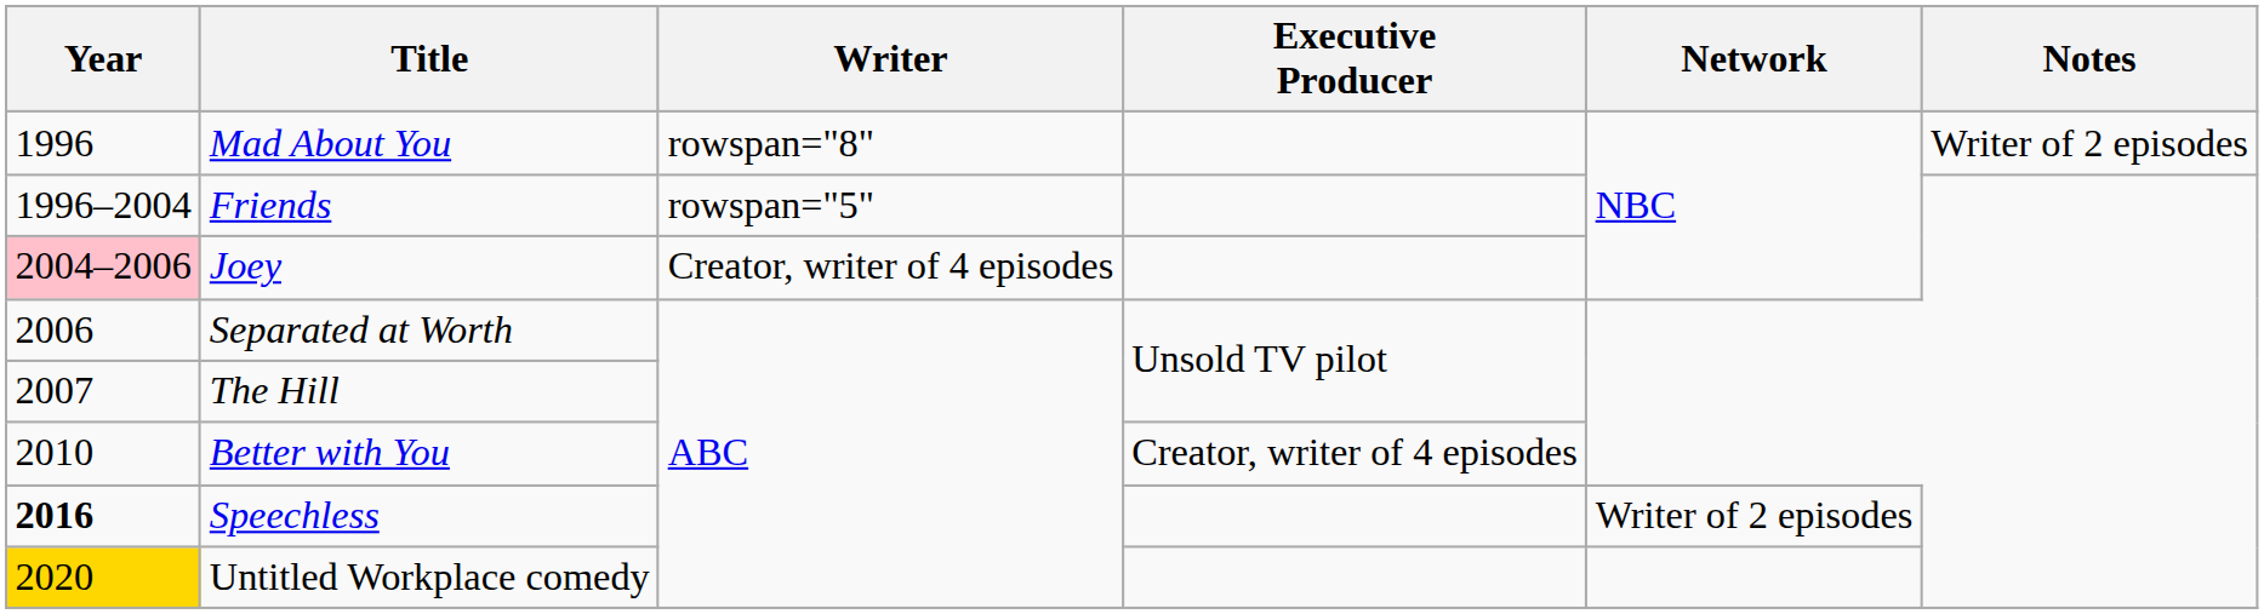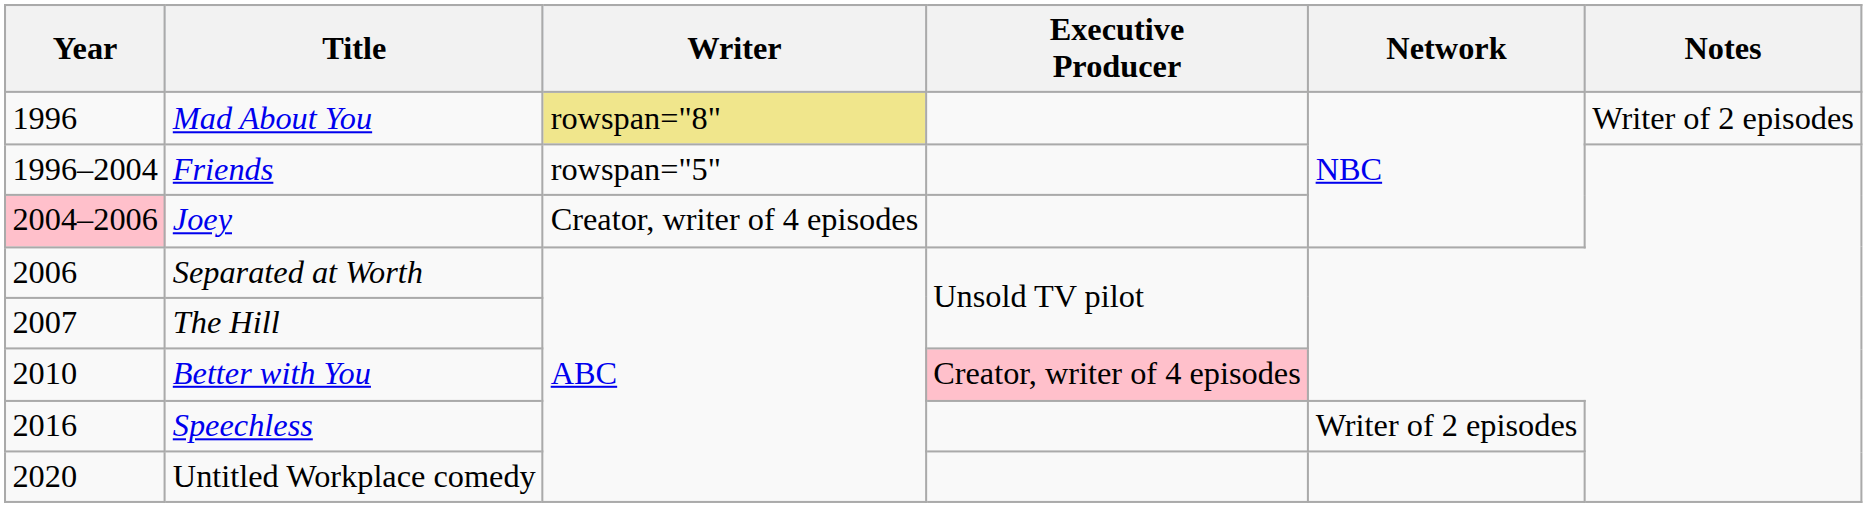Mad About You | Writer: no background -> khaki background
Better with You | Executive Producer: no background -> pink background
Speechless | Year: bold -> normal
Untitled Workplace comedy | Year: gold background -> no background
